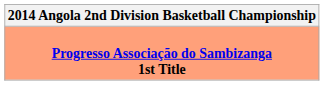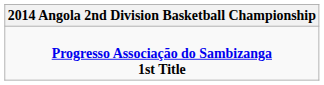row 2 | column 1: lightsalmon background -> no background
